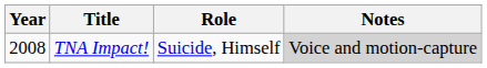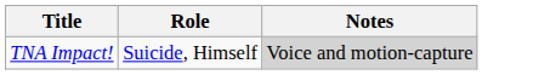- column: Year | 2008
